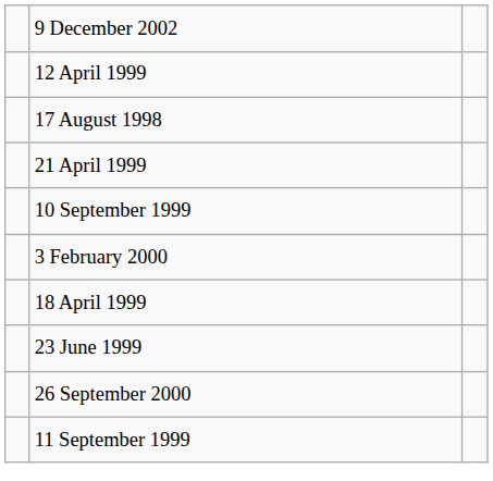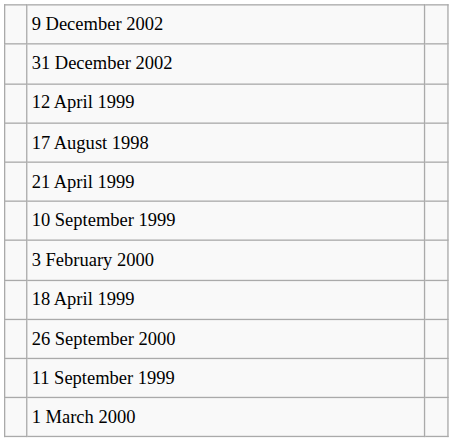+ row: 31 December 2002
- row: 23 June 1999
+ row: 1 March 2000
